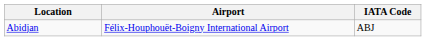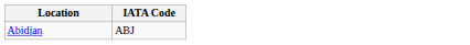- column: Airport | Félix-Houphouët-Boigny International Airport
